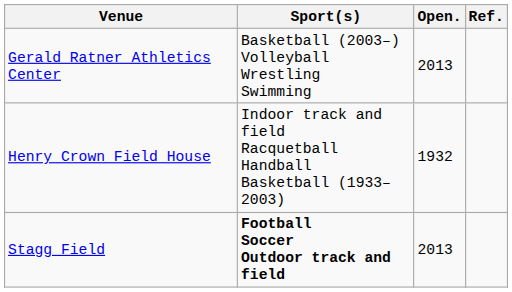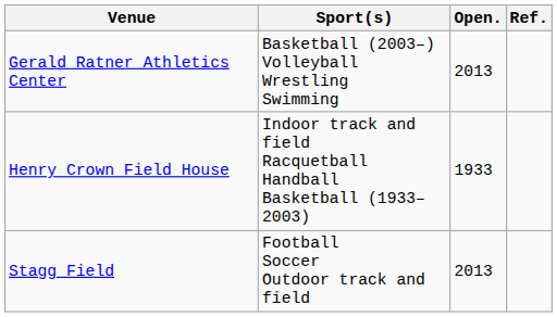Henry Crown Field House | Open.: 1932 -> 1933
Stagg Field | Sport(s): bold -> normal
